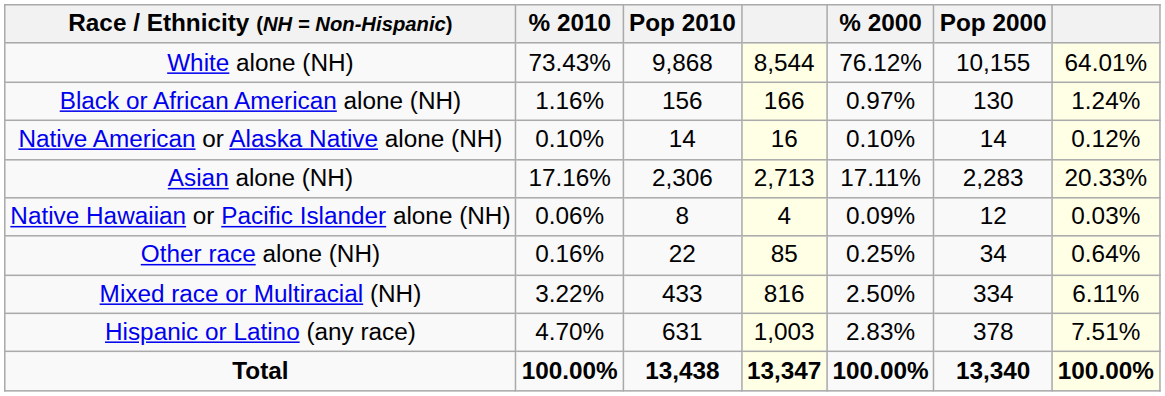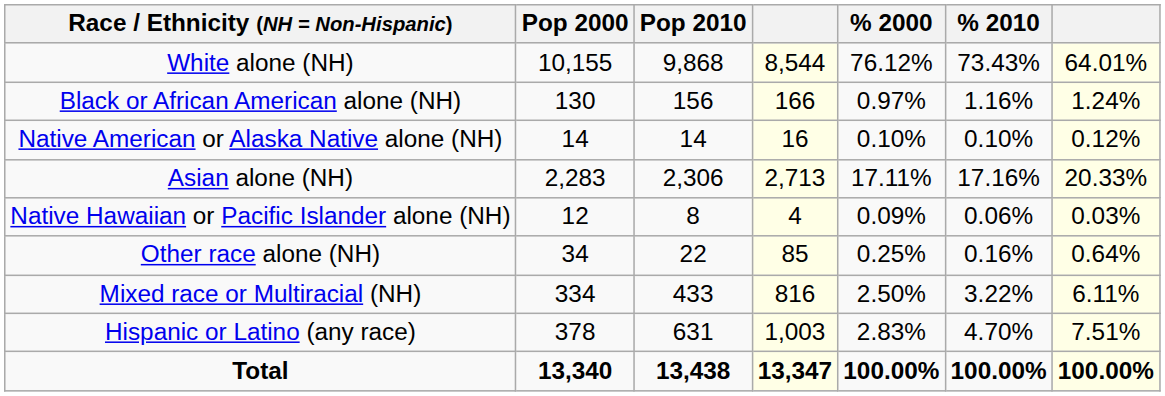columns swapped: Pop 2000 <-> % 2010
